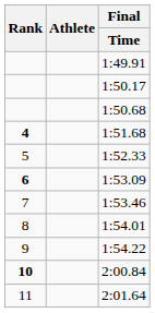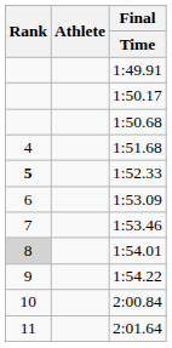1:51.68 | Rank: bold -> normal
1:52.33 | Rank: normal -> bold
1:53.09 | Rank: bold -> normal
1:54.01 | Rank: no background -> lightgrey background
2:00.84 | Rank: bold -> normal
